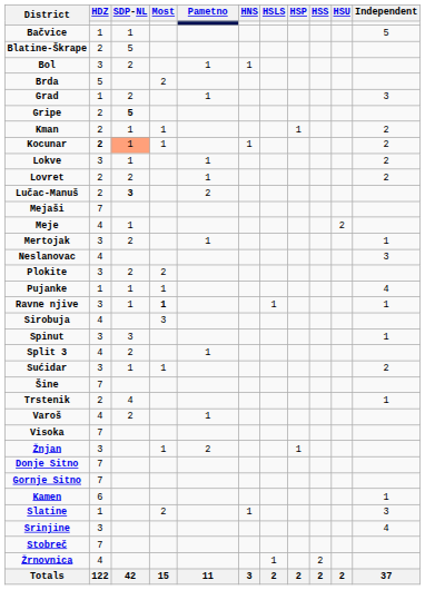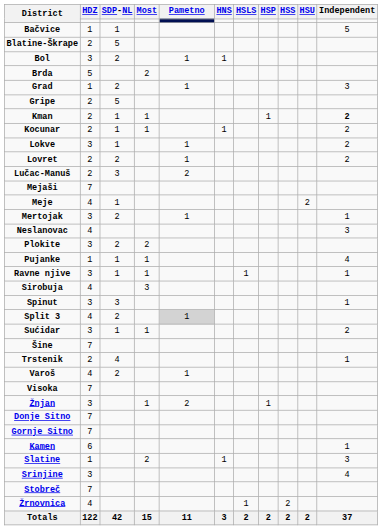Gripe | SDP-NL: bold -> normal
Kman | Independent: normal -> bold
Kocunar | HDZ: bold -> normal
Kocunar | SDP-NL: lightsalmon background -> no background
Lučac-Manuš | SDP-NL: bold -> normal
Ravne njive | Most: bold -> normal
Split 3 | Pametno: no background -> lightgrey background
